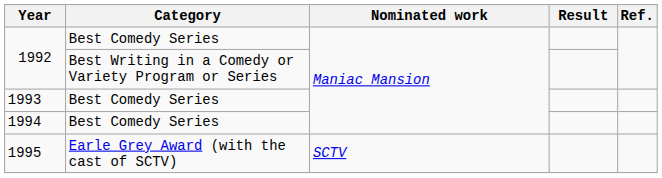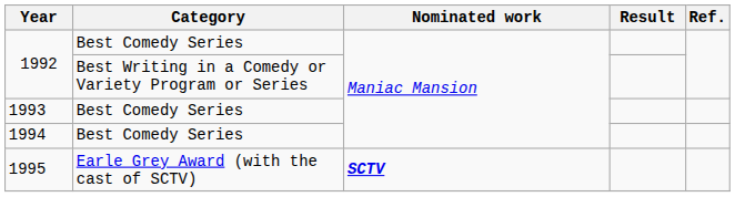1995 | Nominated work: normal -> bold
